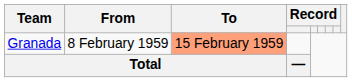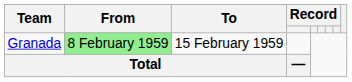Granada | From: no background -> lightgreen background
Granada | To: lightsalmon background -> no background
